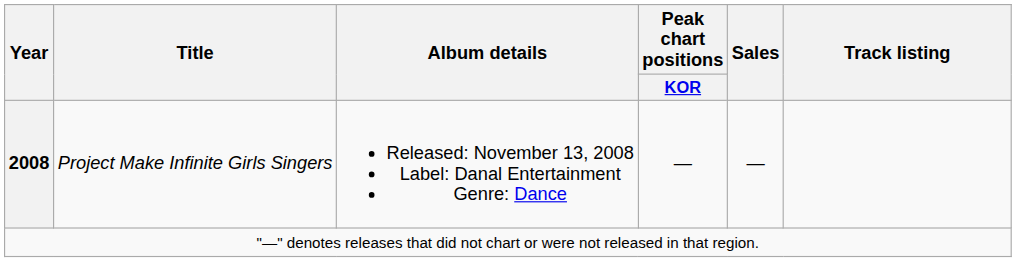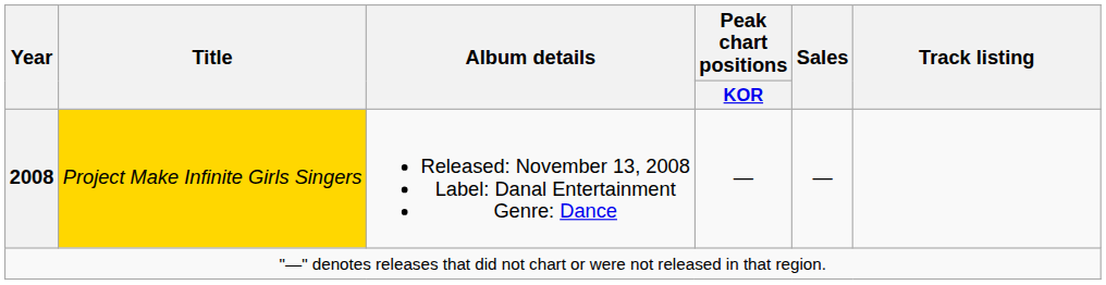2008 | Title: no background -> gold background
